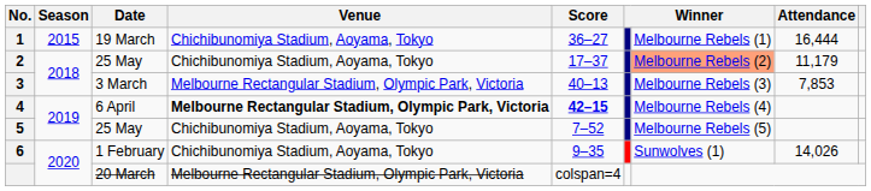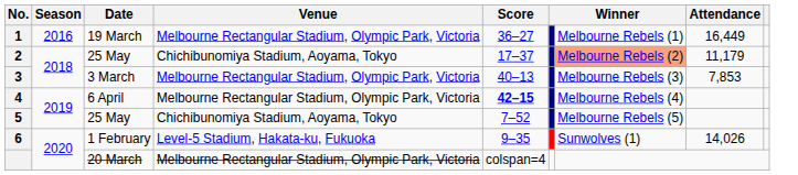1 | Season: 2015 -> 2016
1 | Venue: Chichibunomiya Stadium, Aoyama, Tokyo -> Melbourne Rectangular Stadium, Olympic Park, Victoria
1 | Attendance: 16,444 -> 16,449
4 | Venue: bold -> normal
6 | Venue: Chichibunomiya Stadium, Aoyama, Tokyo -> Level-5 Stadium, Hakata-ku, Fukuoka
